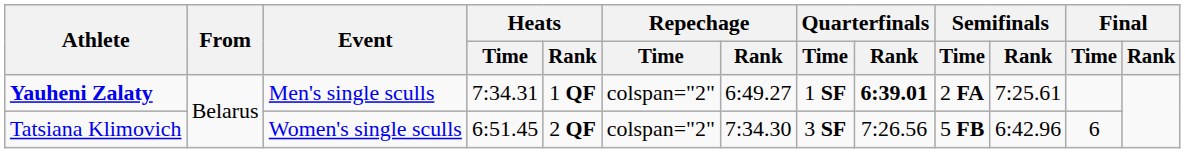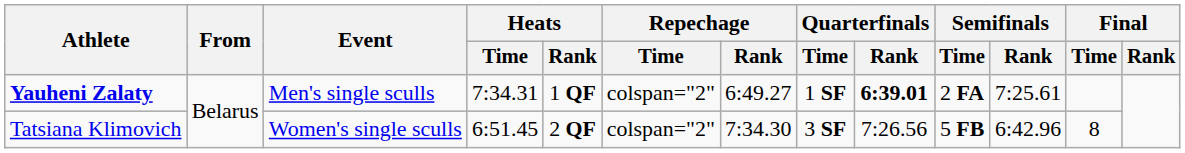Tatsiana Klimovich | Final / Time: 6 -> 8
